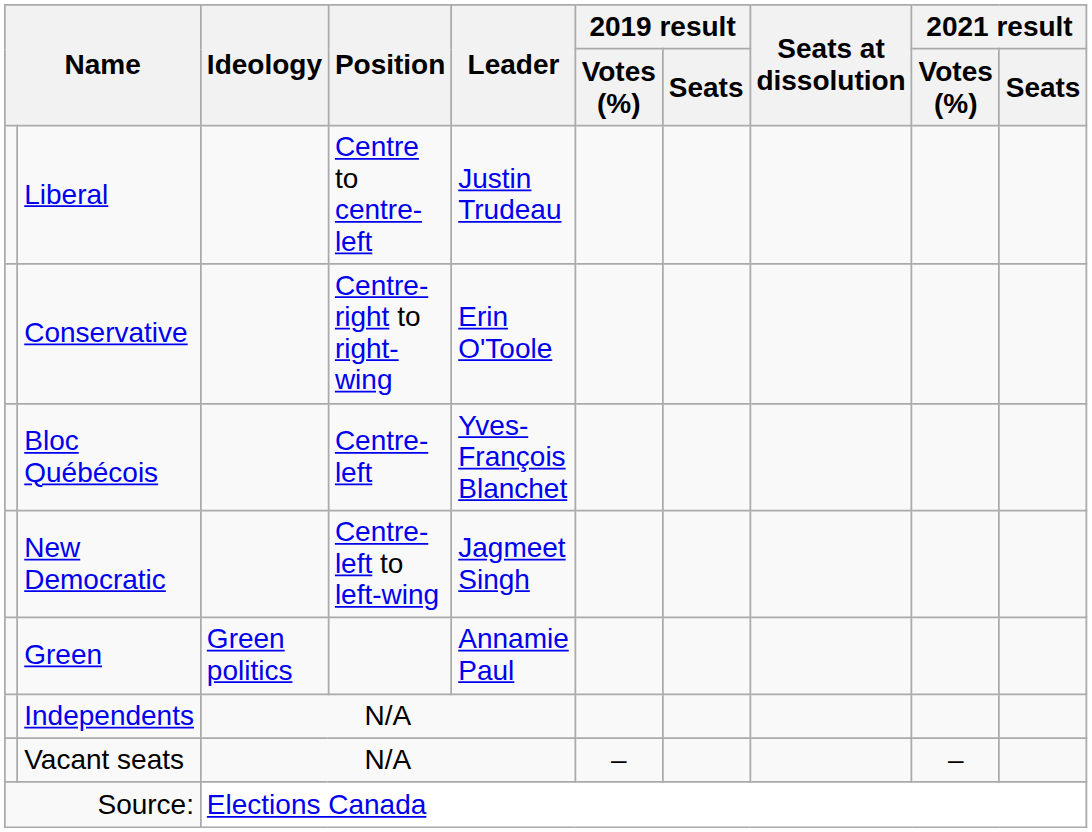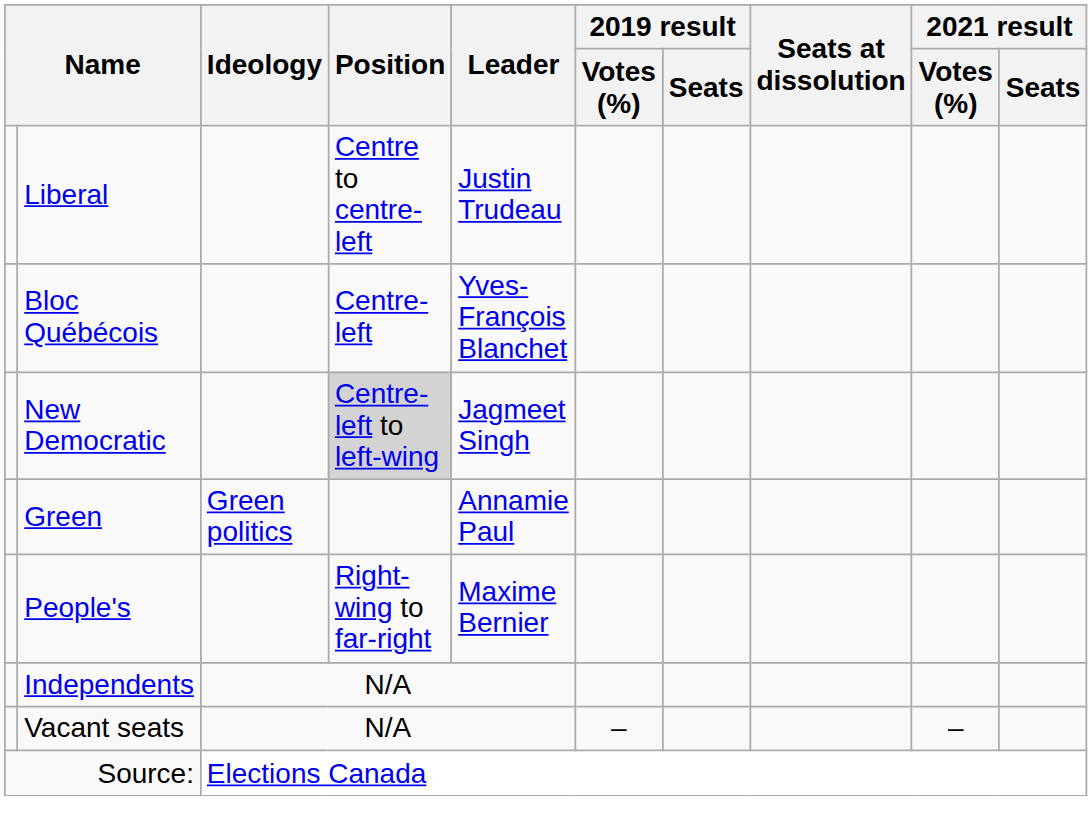- row: Conservative | Centre-right to right-wing | Erin O'Toole
New Democratic | Position: no background -> lightgrey background
+ row: People's | Right-wing to far-right | Maxime Bernier
